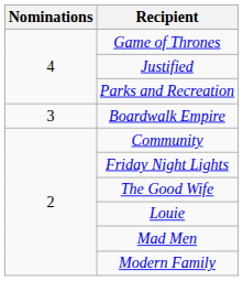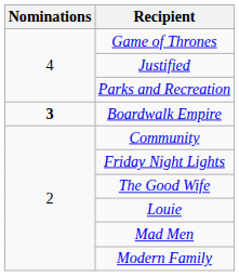Boardwalk Empire | Nominations: normal -> bold
